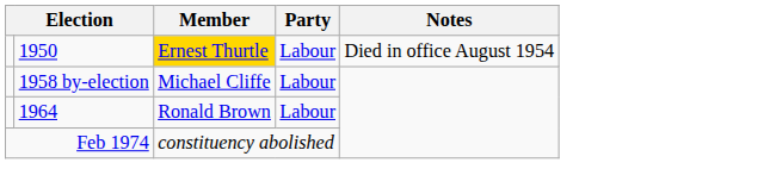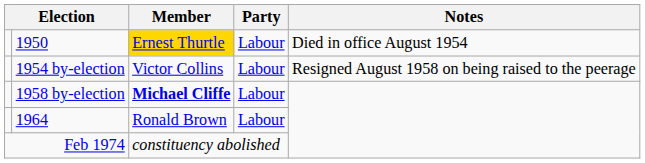+ row: 1954 by-election | Victor Collins | Labour | Resigned August 1958 on being raised to the peerage
1958 by-election | Member: normal -> bold
